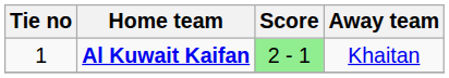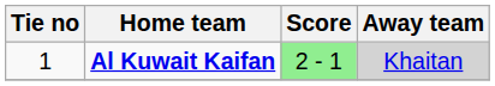Al Kuwait Kaifan | Away team: no background -> lightgrey background
